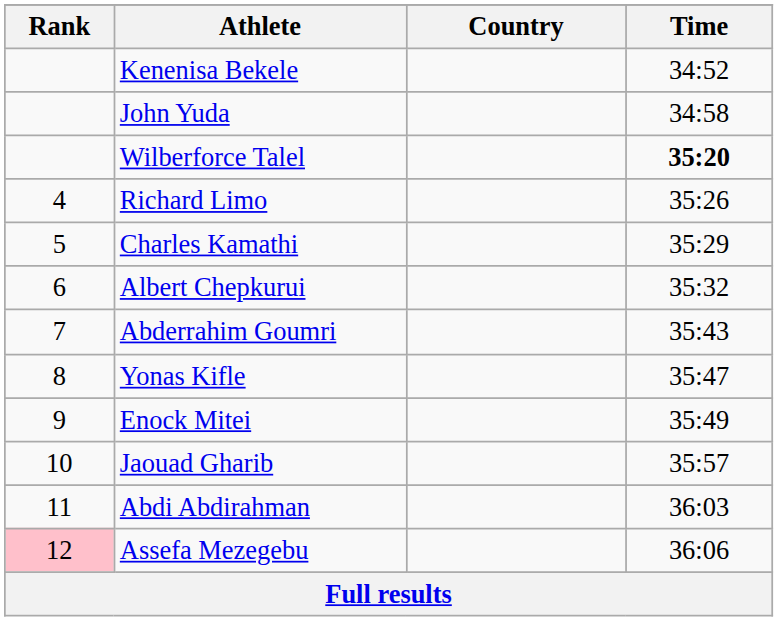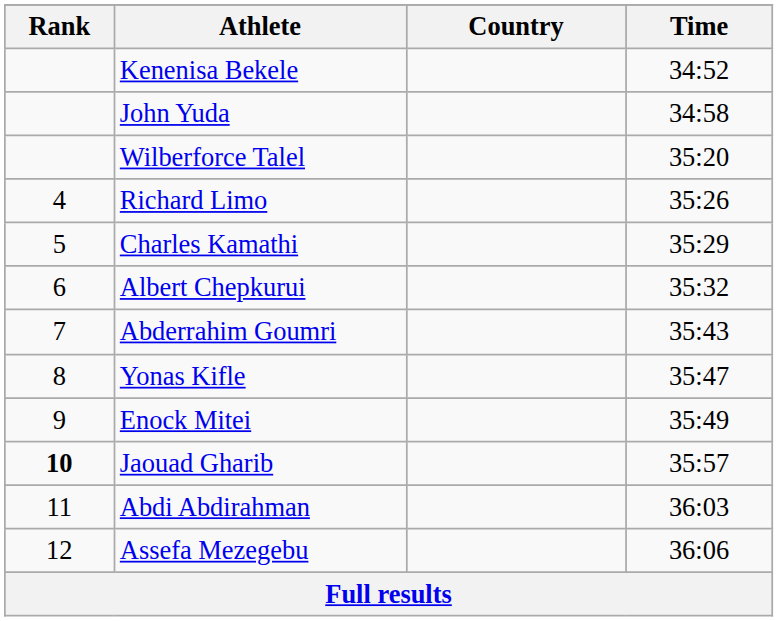Wilberforce Talel | Time: bold -> normal
Jaouad Gharib | Rank: normal -> bold
Assefa Mezegebu | Rank: pink background -> no background
